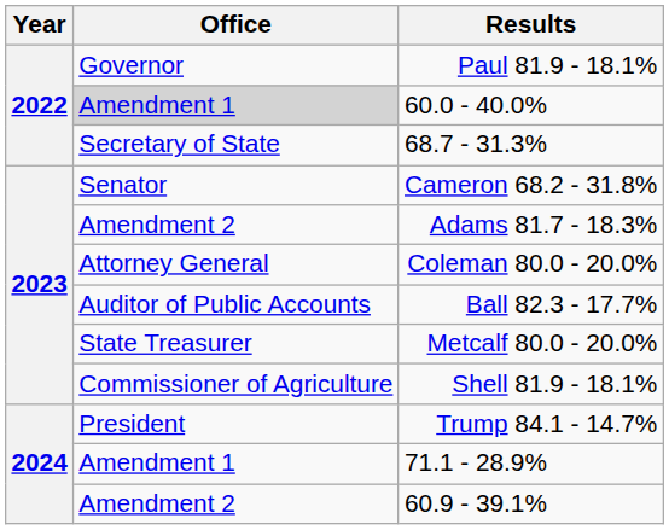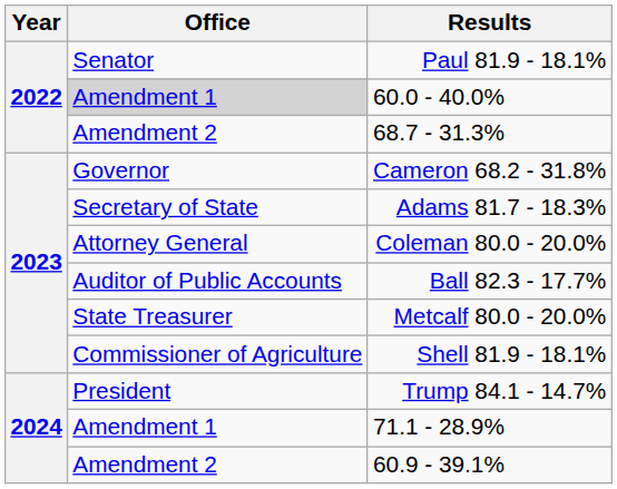Paul 81.9 - 18.1% | Office: Governor -> Senator
68.7 - 31.3% | Office: Secretary of State -> Amendment 2
Cameron 68.2 - 31.8% | Office: Senator -> Governor
Adams 81.7 - 18.3% | Office: Amendment 2 -> Secretary of State
